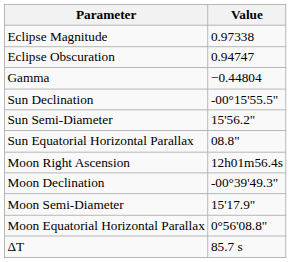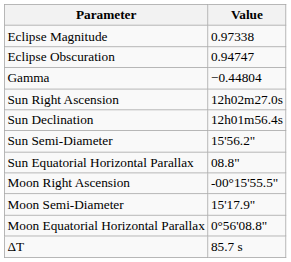+ row: Sun Right Ascension | 12h02m27.0s
Sun Declination | Value: -00°15'55.5" -> 12h01m56.4s
Moon Right Ascension | Value: 12h01m56.4s -> -00°15'55.5"
- row: Moon Declination | -00°39'49.3"
